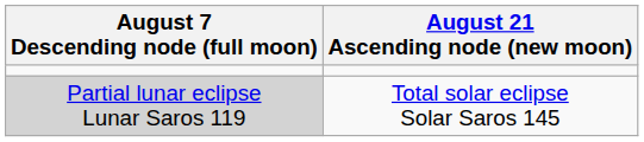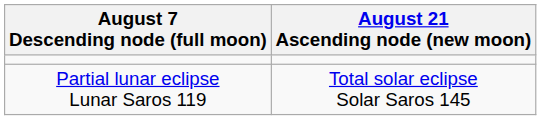row 3 | August 7 Descending node (full moon): lightgrey background -> no background
